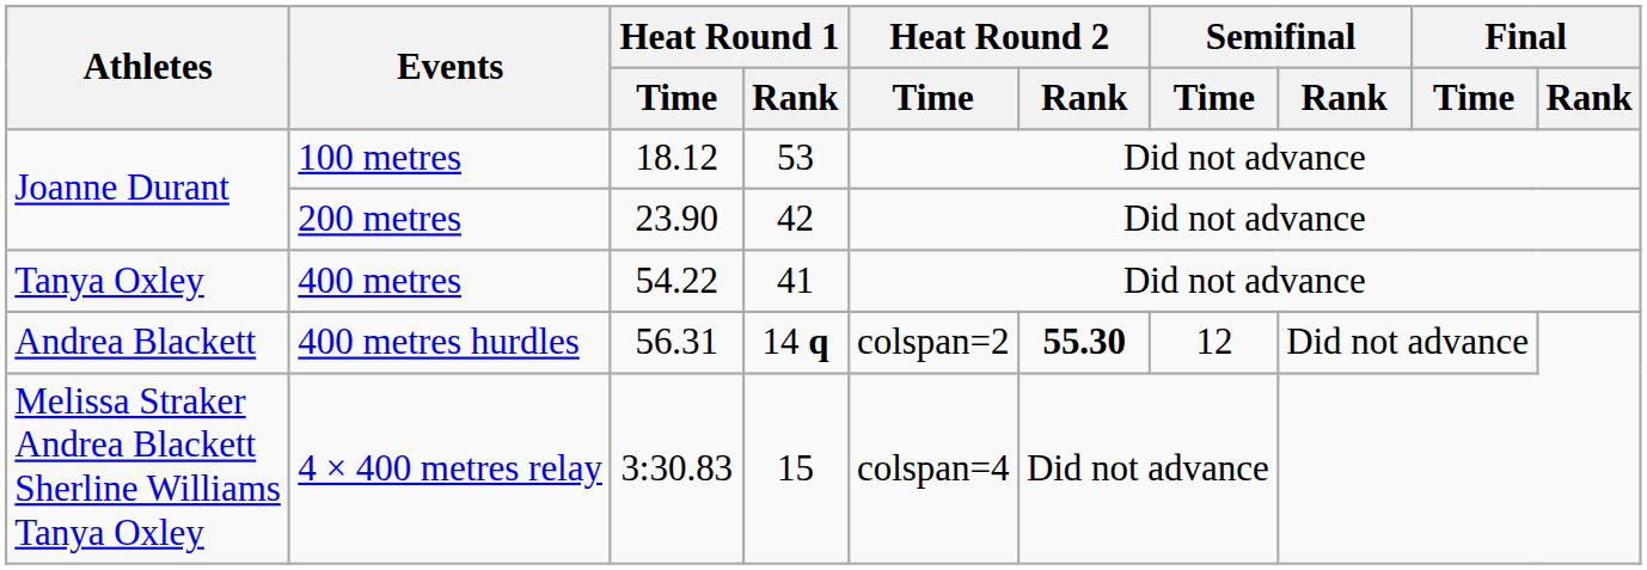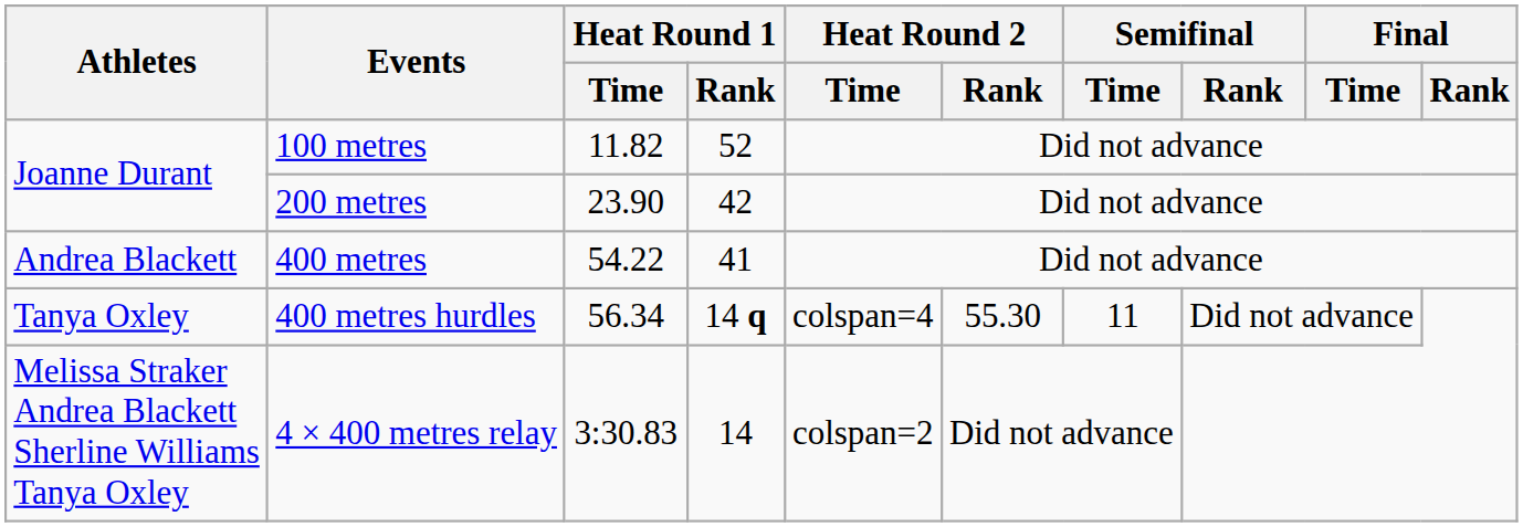100 metres | Heat Round 1 / Time: 18.12 -> 11.82
100 metres | Heat Round 1 / Rank: 53 -> 52
400 metres | Athletes: Tanya Oxley -> Andrea Blackett
400 metres hurdles | Athletes: Andrea Blackett -> Tanya Oxley
400 metres hurdles | Heat Round 1 / Time: 56.31 -> 56.34
400 metres hurdles | Heat Round 2 / Time: colspan=2 -> colspan=4
400 metres hurdles | Heat Round 2 / Rank: bold -> normal
400 metres hurdles | Semifinal / Time: 12 -> 11
4 × 400 metres relay | Heat Round 1 / Rank: 15 -> 14
4 × 400 metres relay | Heat Round 2 / Time: colspan=4 -> colspan=2
